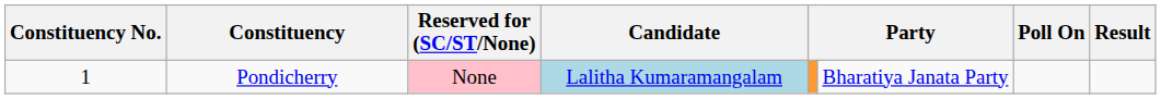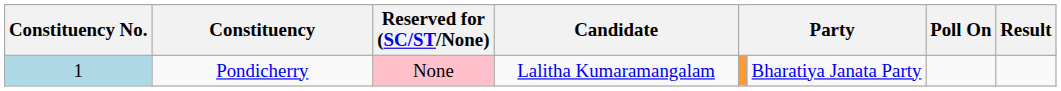Pondicherry | Constituency No.: no background -> lightblue background
Pondicherry | Candidate: lightblue background -> no background
